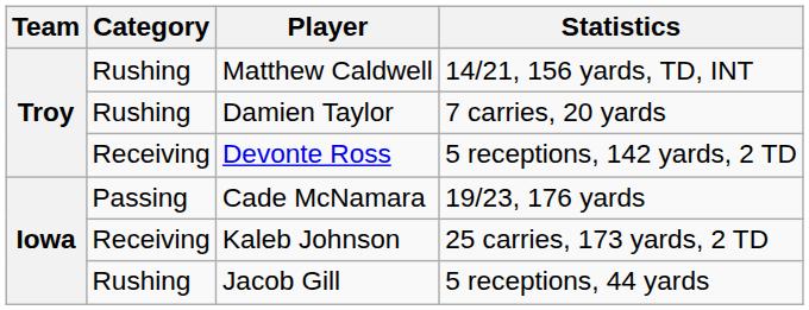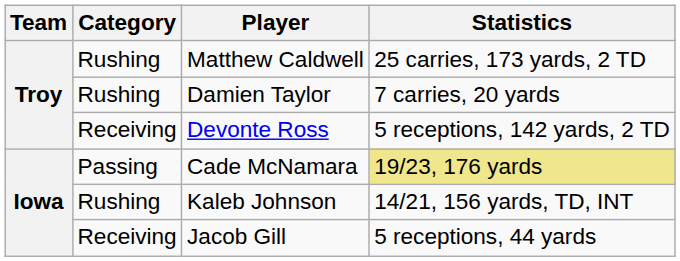Matthew Caldwell | Statistics: 14/21, 156 yards, TD, INT -> 25 carries, 173 yards, 2 TD
Cade McNamara | Statistics: no background -> khaki background
Kaleb Johnson | Category: Receiving -> Rushing
Kaleb Johnson | Statistics: 25 carries, 173 yards, 2 TD -> 14/21, 156 yards, TD, INT
Jacob Gill | Category: Rushing -> Receiving
